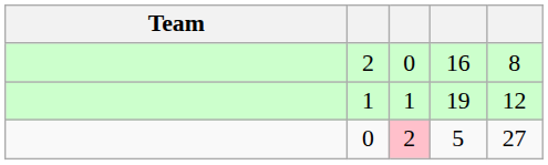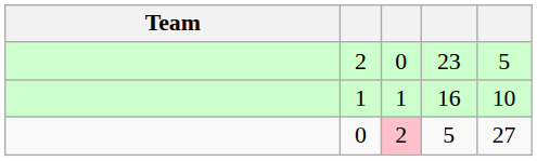row 2 | column 4: 16 -> 23
row 2 | column 5: 8 -> 5
row 3 | column 4: 19 -> 16
row 3 | column 5: 12 -> 10
